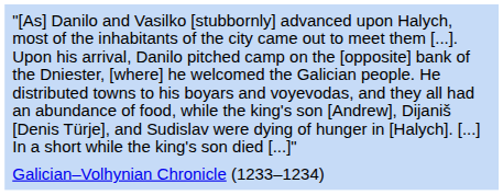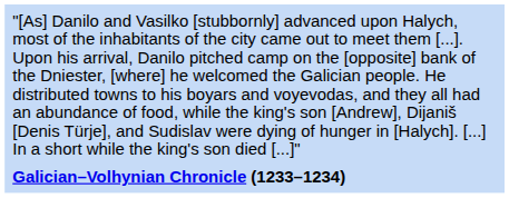row 2 | column 1: normal -> bold
